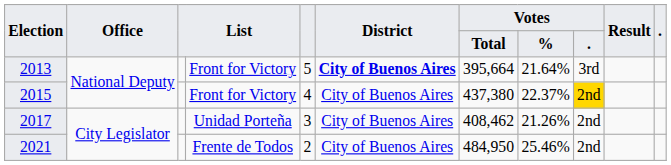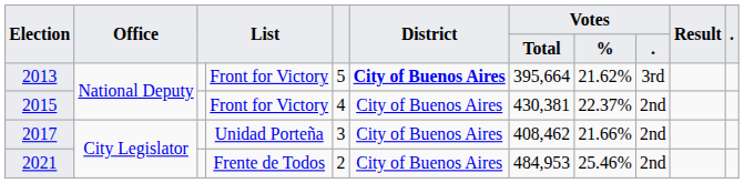2013 | Votes / %: 21.64% -> 21.62%
2015 | Votes / Total: 437,380 -> 430,381
2015 | Votes / .: gold background -> no background
2017 | Votes / %: 21.26% -> 21.66%
2021 | Votes / Total: 484,950 -> 484,953
